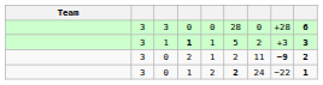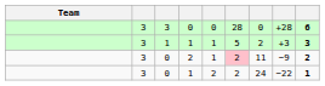row 3 | column 4: bold -> normal
row 4 | column 6: no background -> pink background
row 4 | column 8: bold -> normal
row 5 | column 6: bold -> normal
